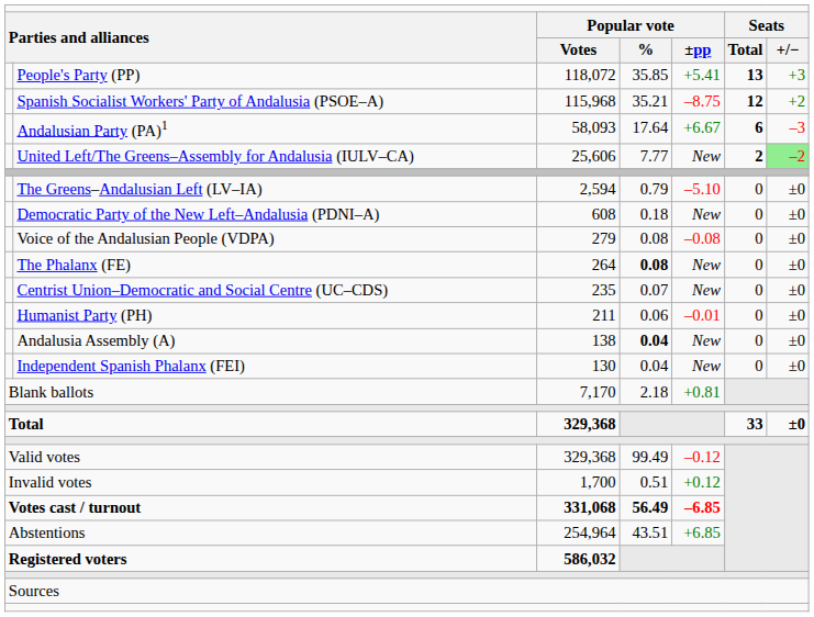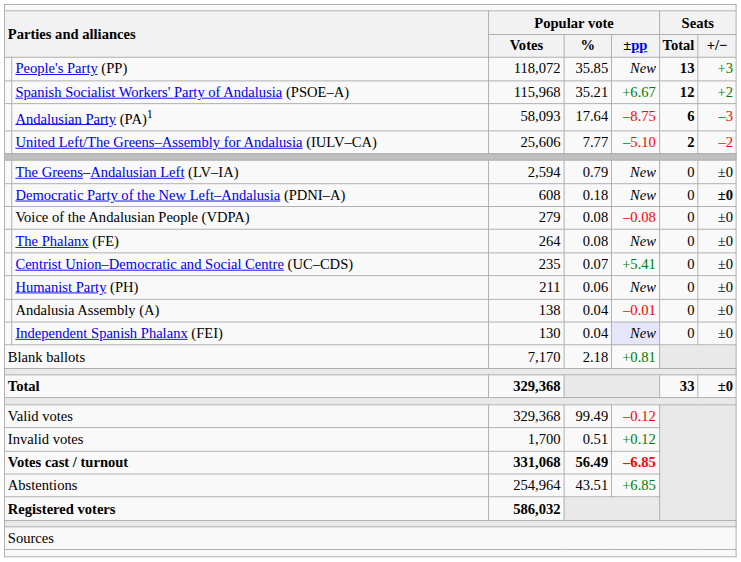People's Party (PP) | column 5: +5.41 -> New
Spanish Socialist Workers' Party of Andalusia (PSOE–A) | column 5: –8.75 -> +6.67
Andalusian Party (PA)1 | column 5: +6.67 -> –8.75
United Left/The Greens–Assembly for Andalusia (IULV–CA) | column 5: New -> –5.10
United Left/The Greens–Assembly for Andalusia (IULV–CA) | column 7: lightgreen background -> no background
The Greens–Andalusian Left (LV–IA) | column 5: –5.10 -> New
Democratic Party of the New Left–Andalusia (PDNI–A) | column 7: normal -> bold
The Phalanx (FE) | column 4: bold -> normal
Centrist Union–Democratic and Social Centre (UC–CDS) | column 5: New -> +5.41
Humanist Party (PH) | column 5: –0.01 -> New
Andalusia Assembly (A) | column 4: bold -> normal
Andalusia Assembly (A) | column 5: New -> –0.01
Independent Spanish Phalanx (FEI) | column 5: no background -> lavender background
